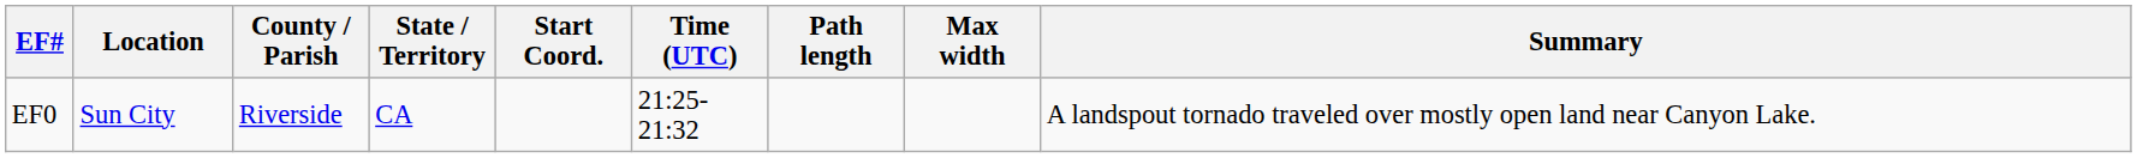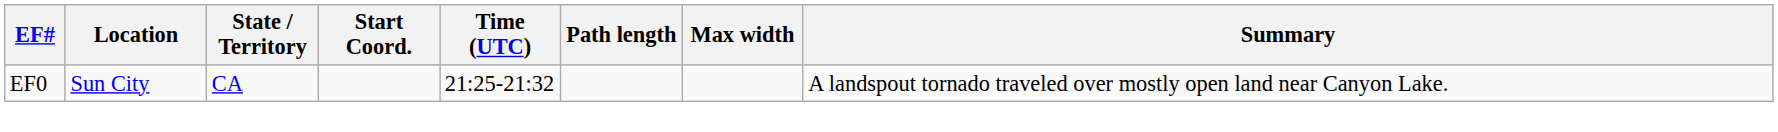- column: County / Parish | Riverside
